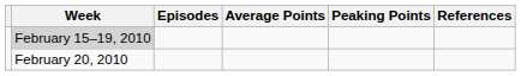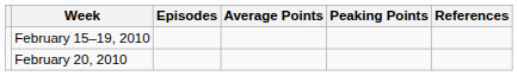February 15–19, 2010 | Week: lightgrey background -> no background
